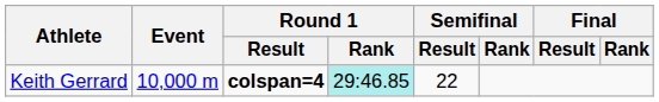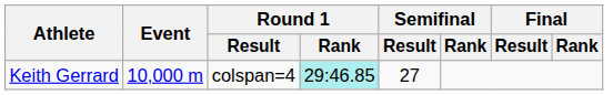Keith Gerrard | Round 1 / Result: bold -> normal
Keith Gerrard | Semifinal / Result: 22 -> 27
